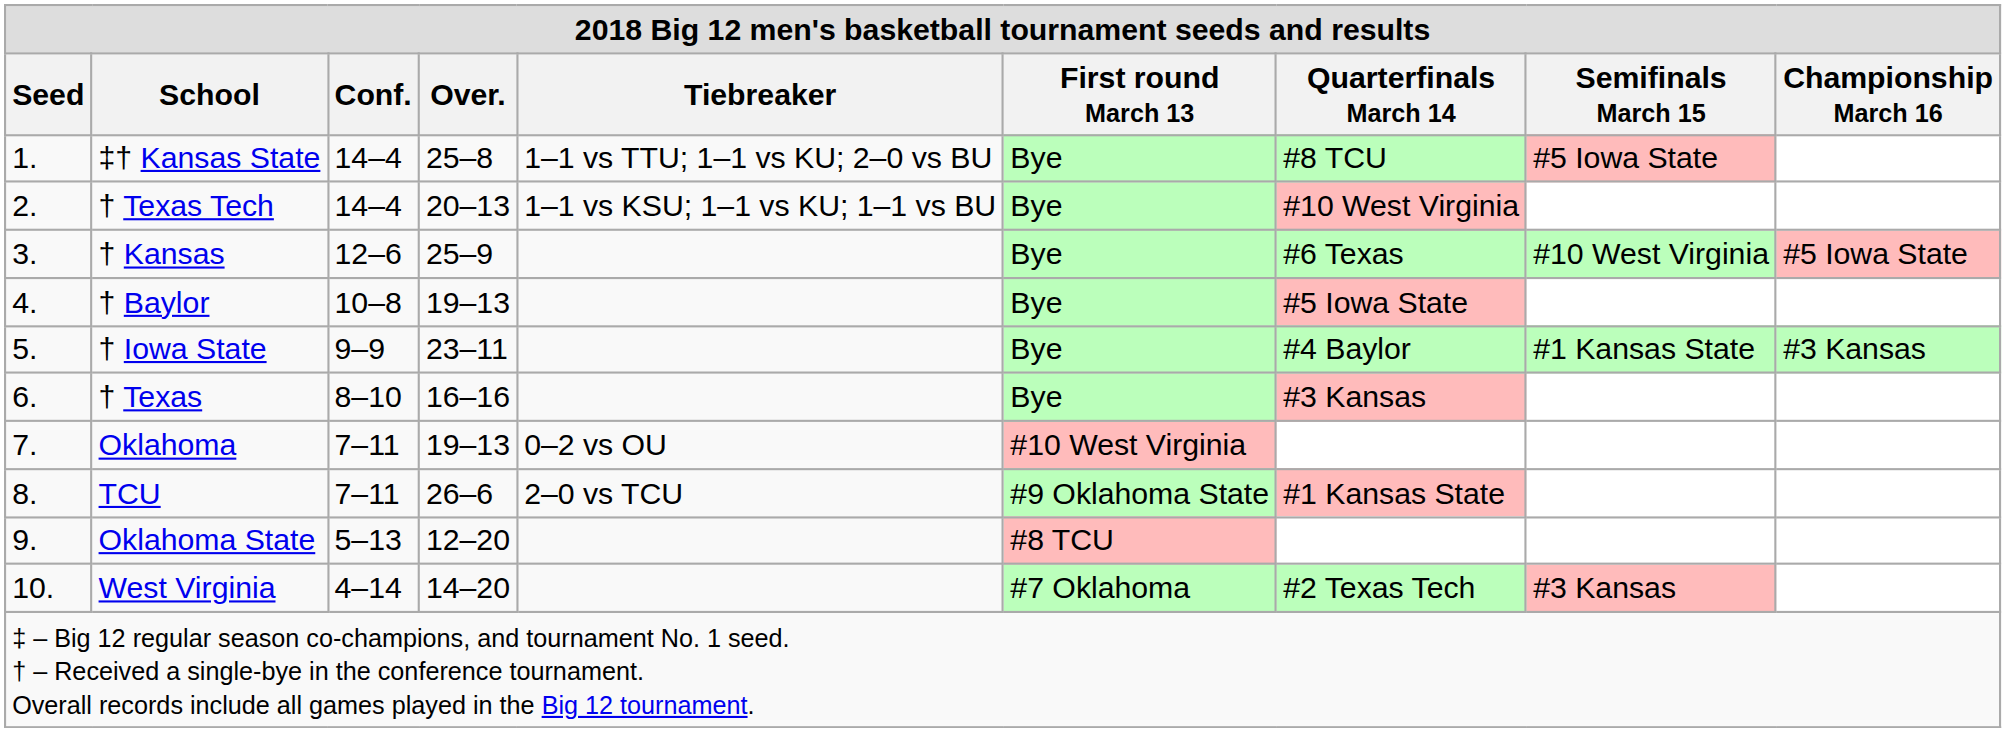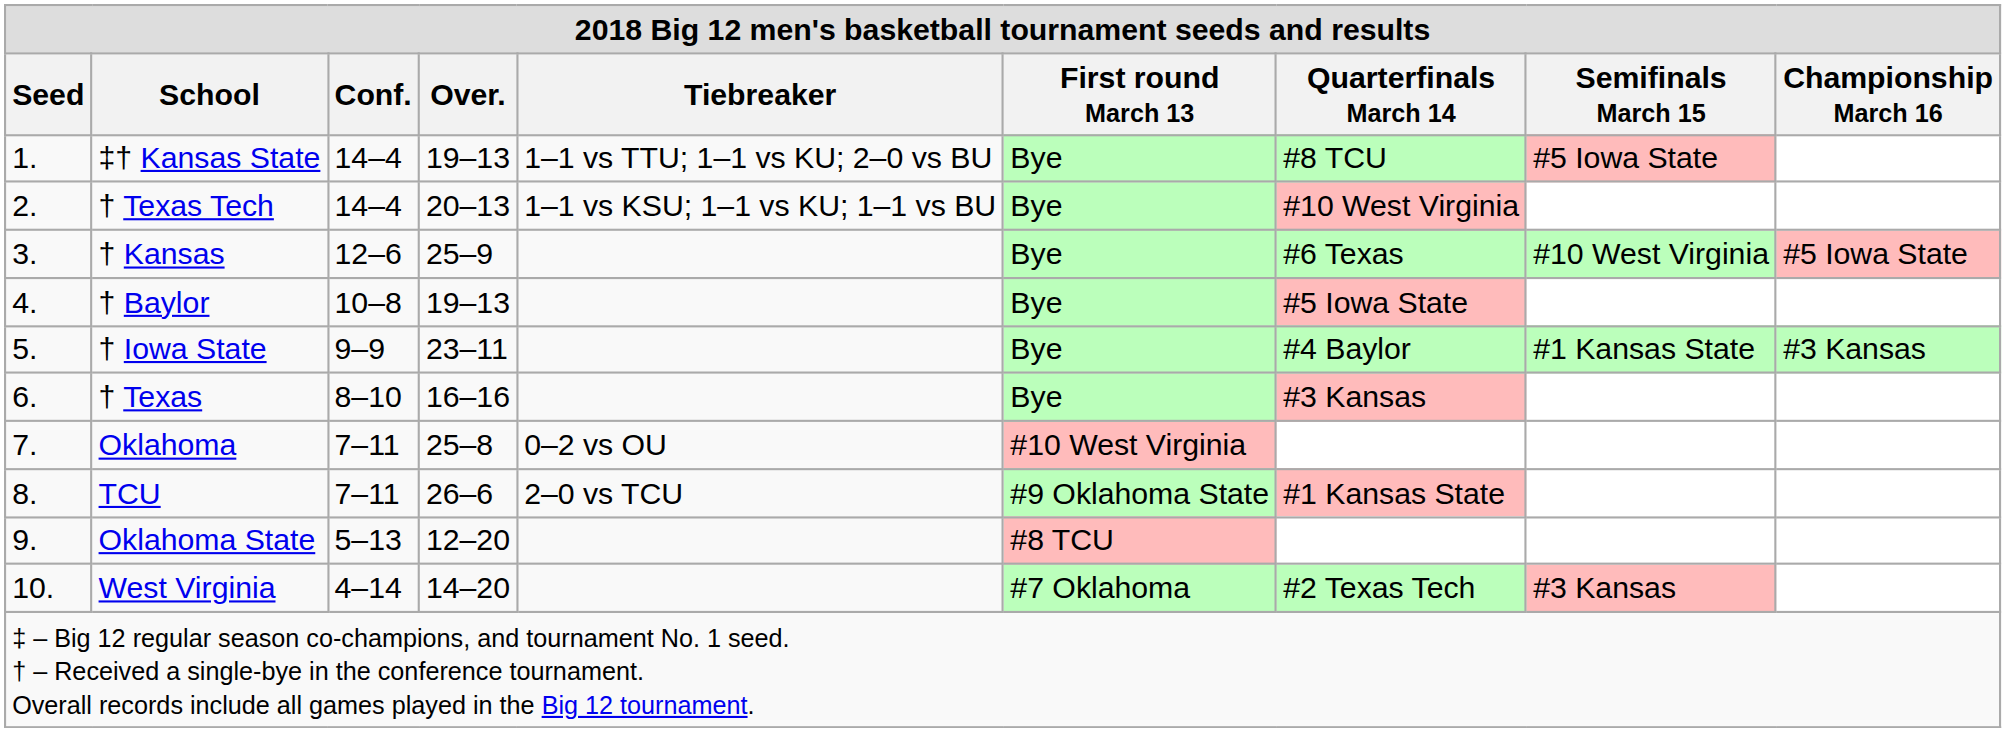‡† Kansas State | Over.: 25–8 -> 19–13
Oklahoma | Over.: 19–13 -> 25–8
